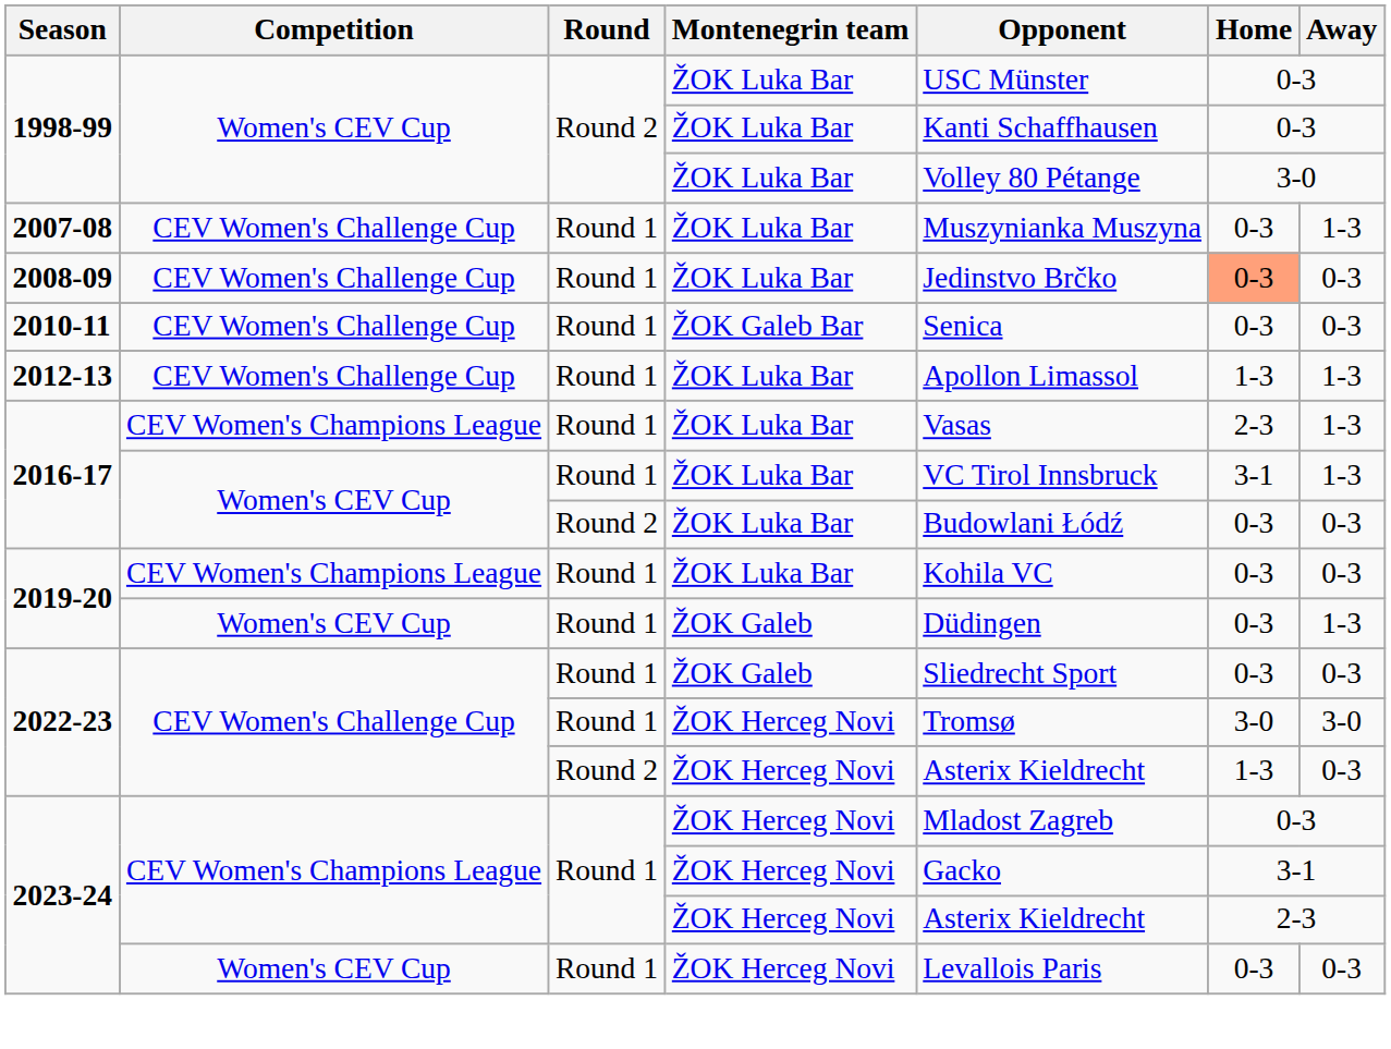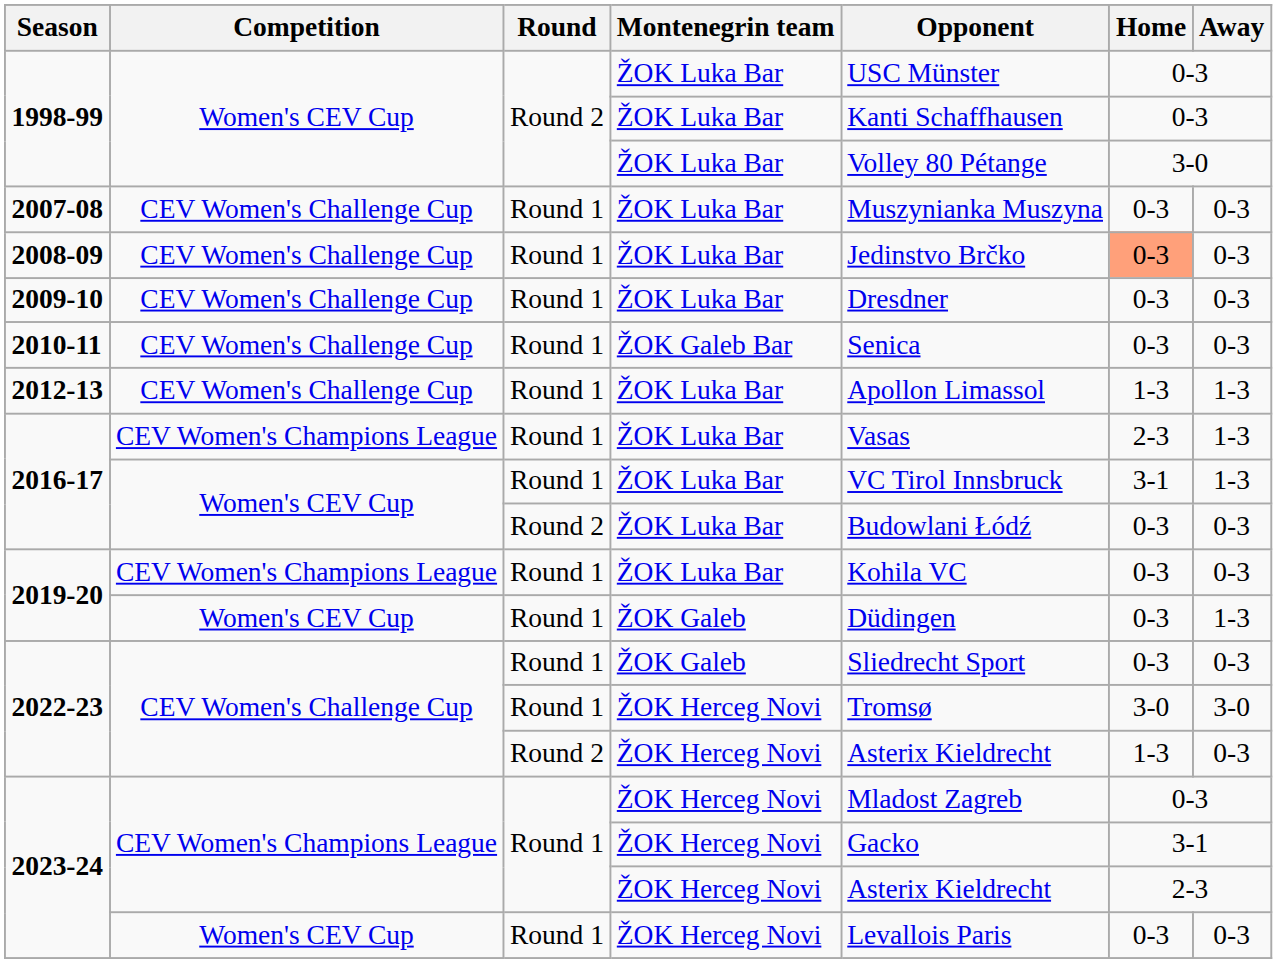2007-08 | Away: 1-3 -> 0-3
+ row: 2009-10 | CEV Women's Challenge Cup | Round 1 | ŽOK Luka Bar | Dresdner | 0-3 | 0-3
